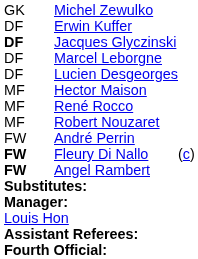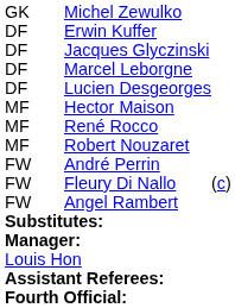Jacques Glyczinski | column 1: bold -> normal
Fleury Di Nallo | column 1: bold -> normal
Angel Rambert | column 1: bold -> normal
